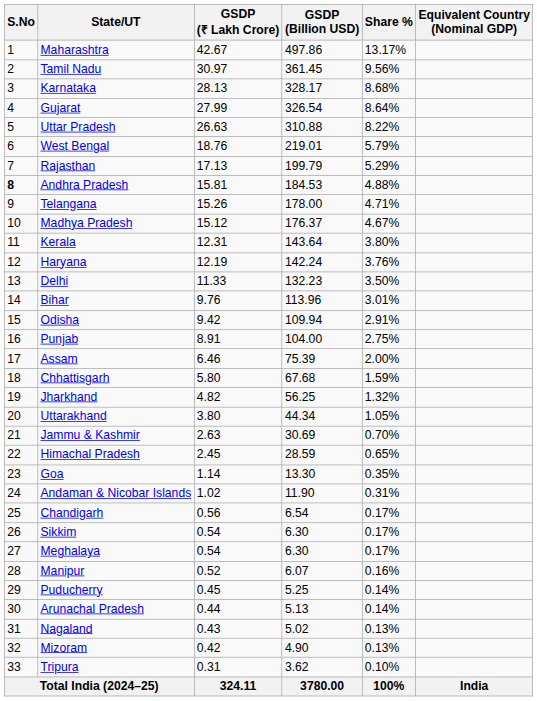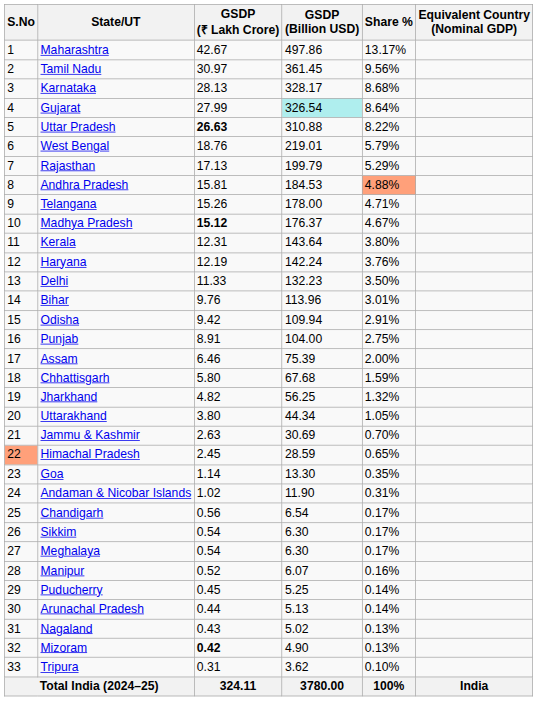Gujarat | GSDP (Billion USD): no background -> paleturquoise background
Uttar Pradesh | GSDP (₹ Lakh Crore): normal -> bold
Andhra Pradesh | S.No: bold -> normal
Andhra Pradesh | Share %: no background -> lightsalmon background
Madhya Pradesh | GSDP (₹ Lakh Crore): normal -> bold
Himachal Pradesh | S.No: no background -> lightsalmon background
Mizoram | GSDP (₹ Lakh Crore): normal -> bold
